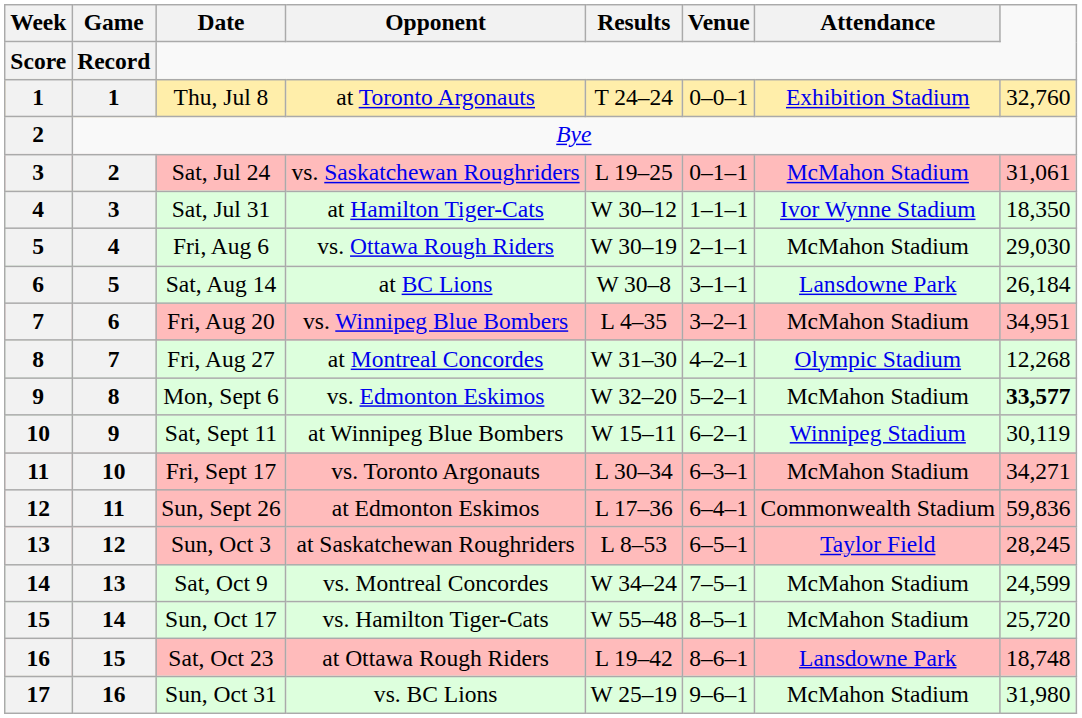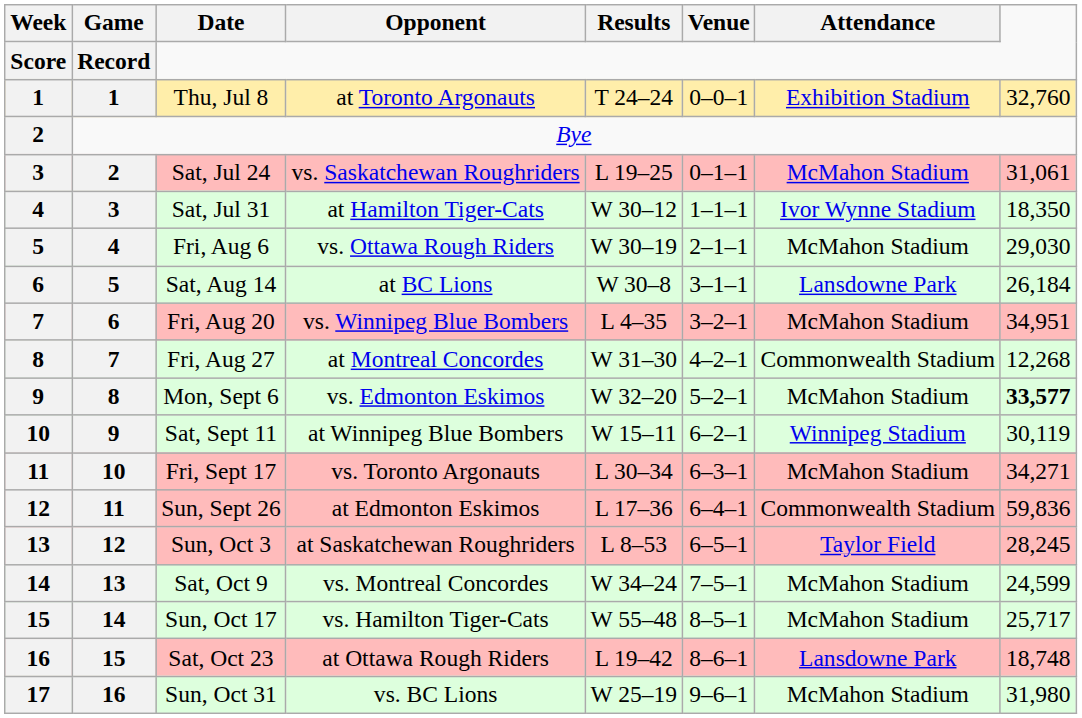Fri, Aug 27 | Attendance: Olympic Stadium -> Commonwealth Stadium
Sun, Oct 17 | column 8: 25,720 -> 25,717
